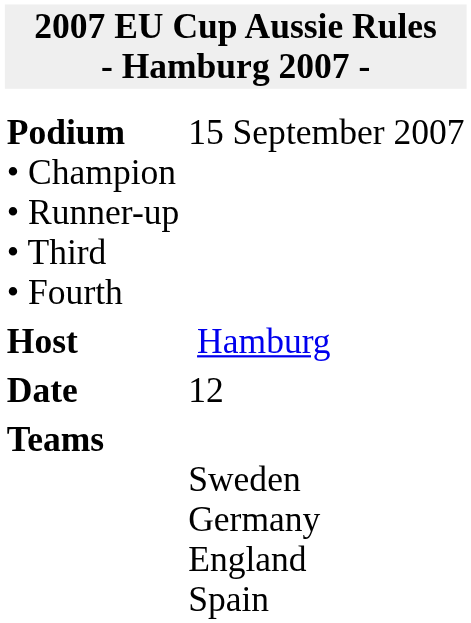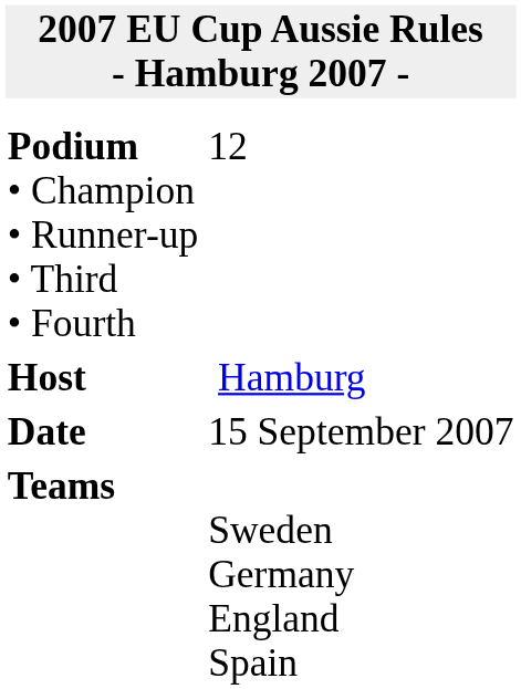row 2 | column 2: 15 September 2007 -> 12
row 4 | column 2: 12 -> 15 September 2007
